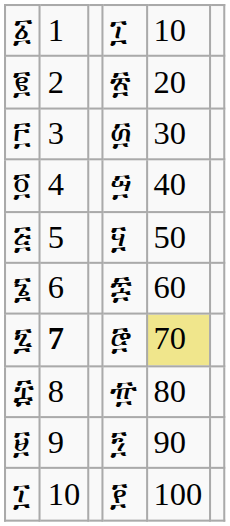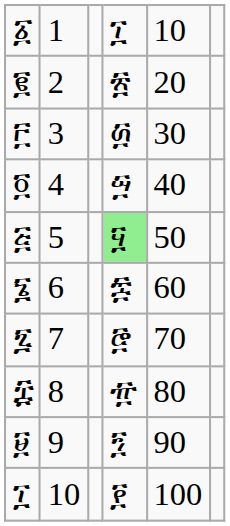፭ | column 4: no background -> lightgreen background
፯ | column 2: bold -> normal
፯ | column 5: khaki background -> no background
